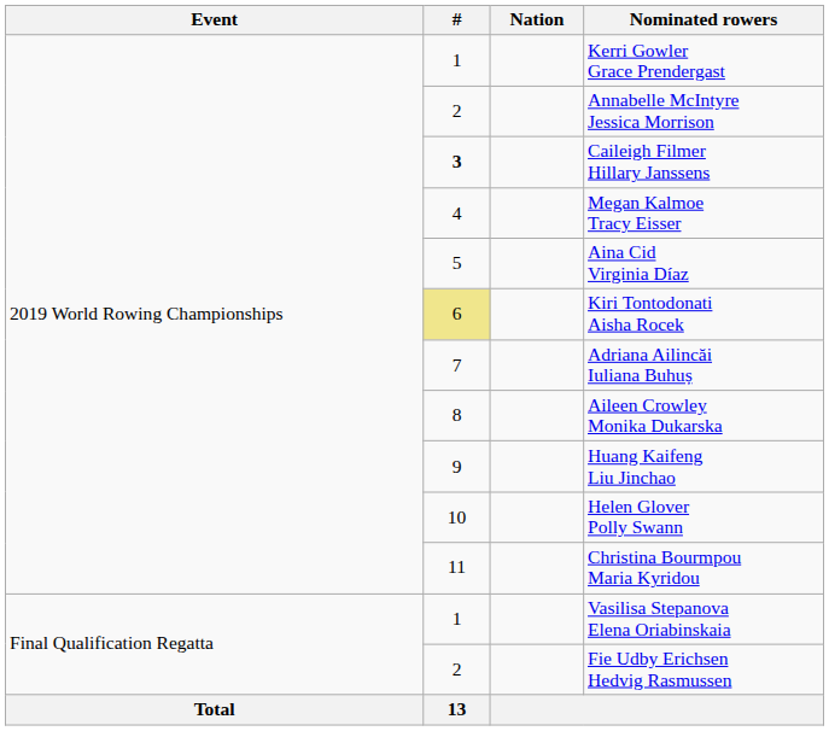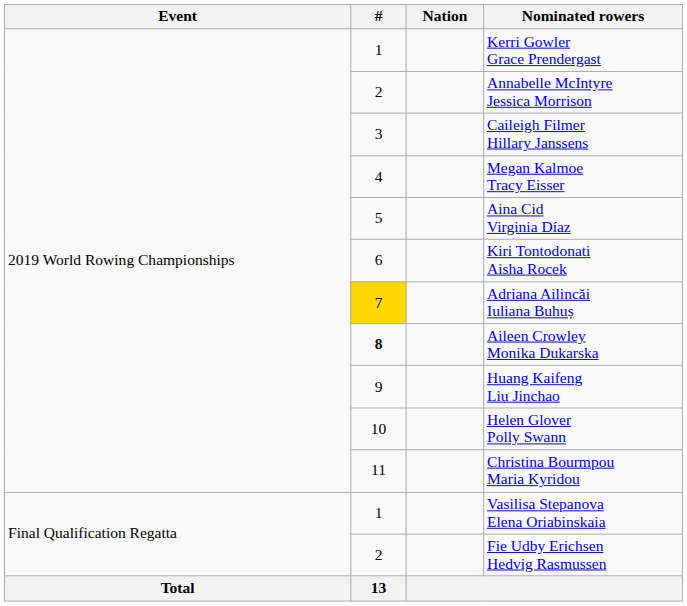Caileigh Filmer Hillary Janssens | #: bold -> normal
Kiri Tontodonati Aisha Rocek | #: khaki background -> no background
Adriana Ailincăi Iuliana Buhuș | #: no background -> gold background
Aileen Crowley Monika Dukarska | #: normal -> bold
